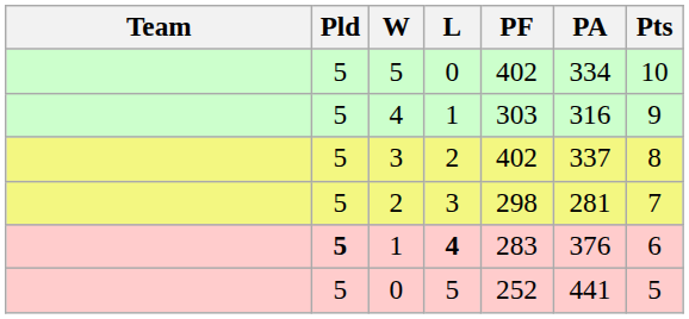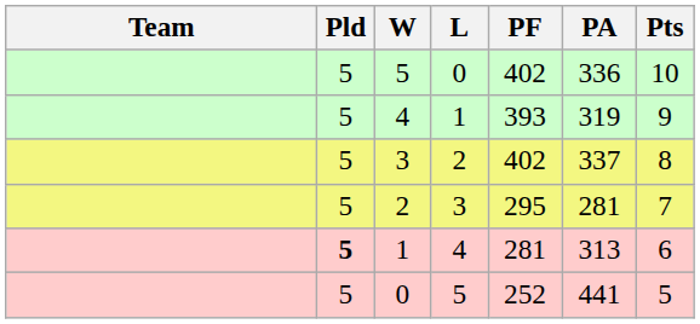row 2 | PA: 334 -> 336
row 3 | PF: 303 -> 393
row 3 | PA: 316 -> 319
row 5 | PF: 298 -> 295
row 6 | L: bold -> normal
row 6 | PF: 283 -> 281
row 6 | PA: 376 -> 313
